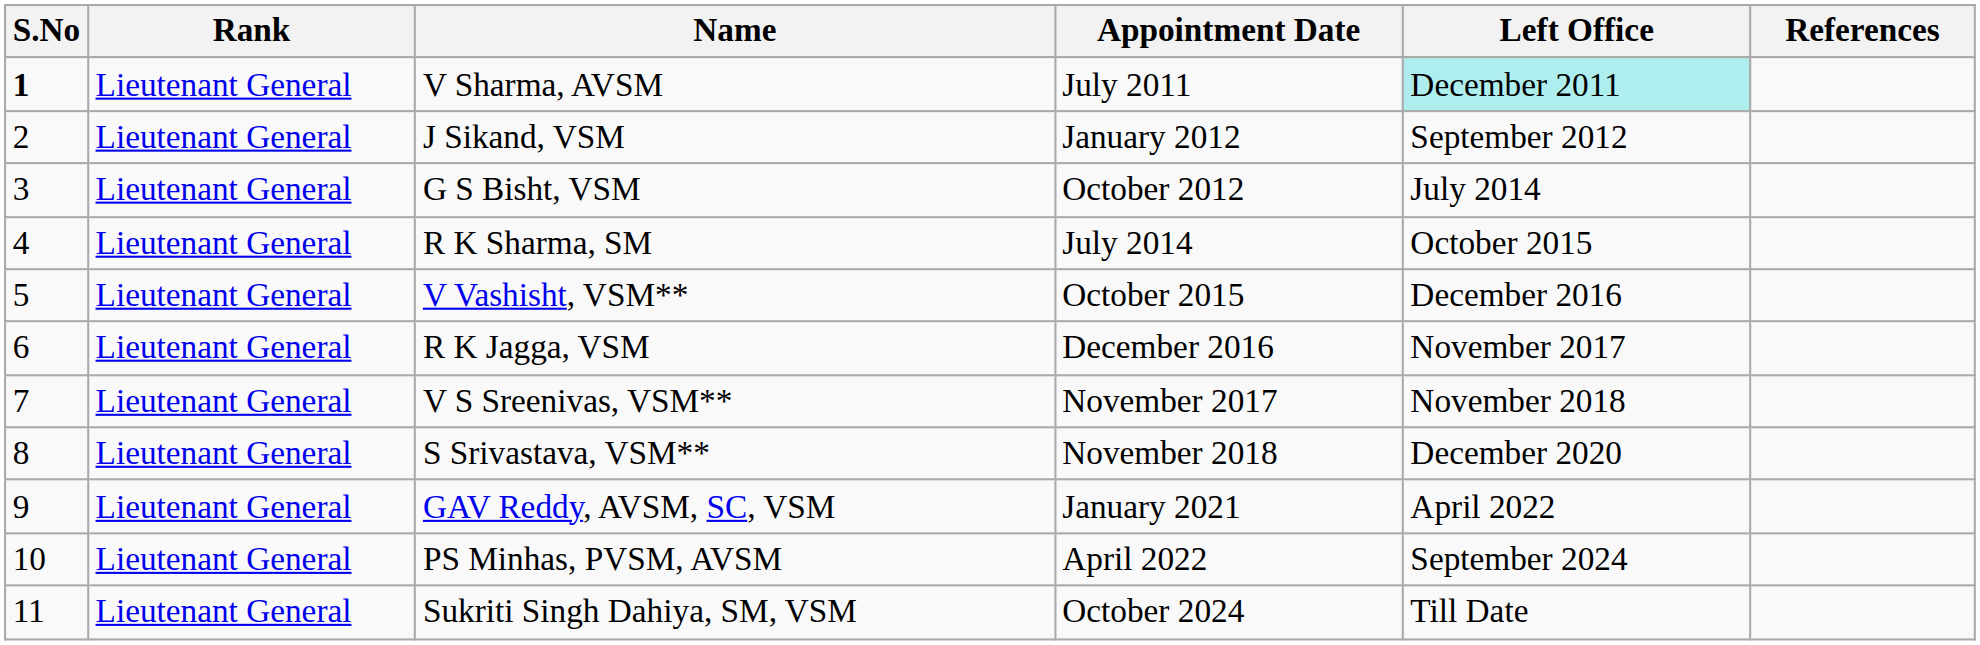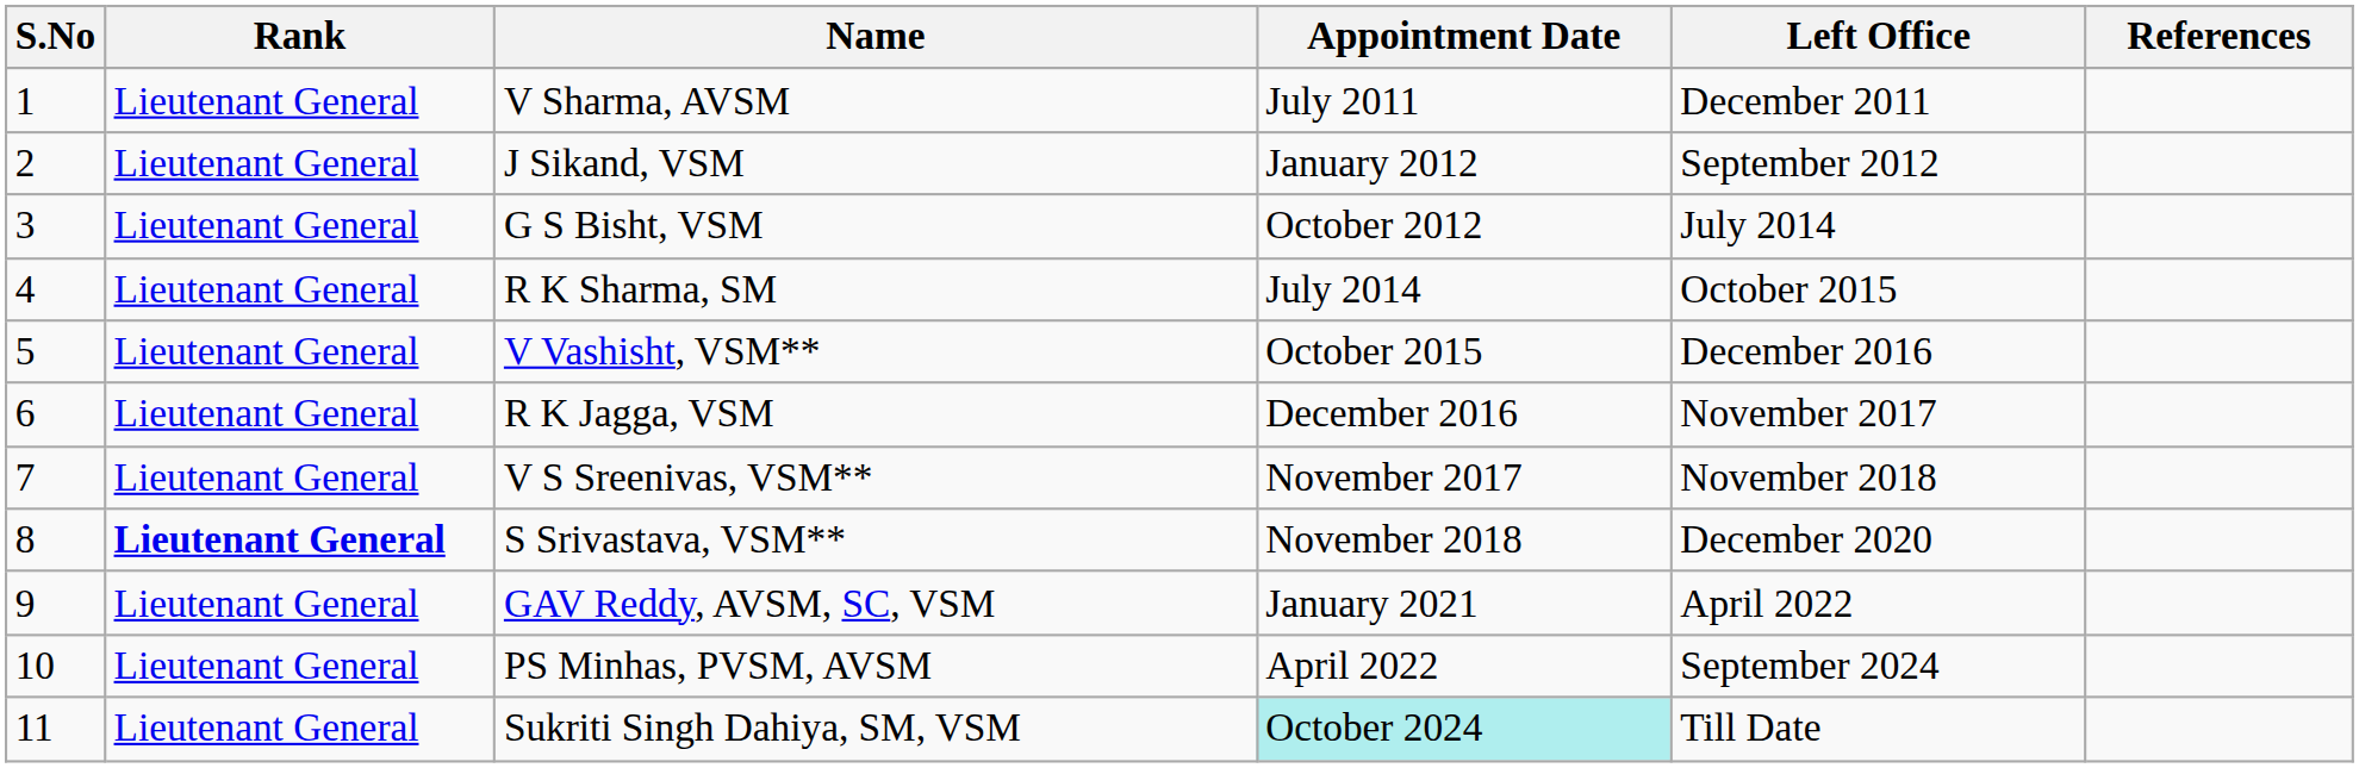V Sharma, AVSM | S.No: bold -> normal
V Sharma, AVSM | Left Office: paleturquoise background -> no background
S Srivastava, VSM** | Rank: normal -> bold
Sukriti Singh Dahiya, SM, VSM | Appointment Date: no background -> paleturquoise background
